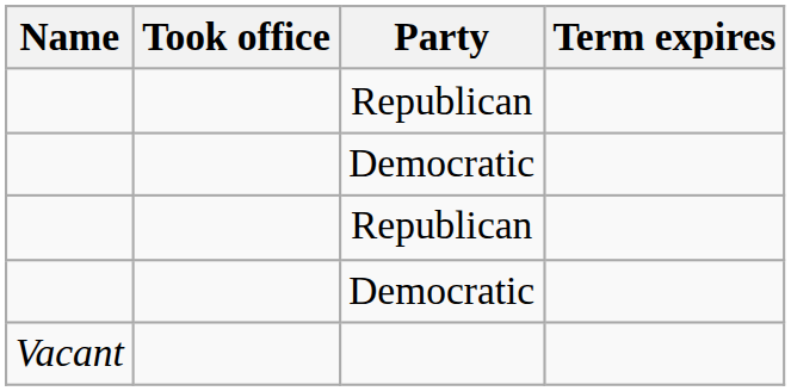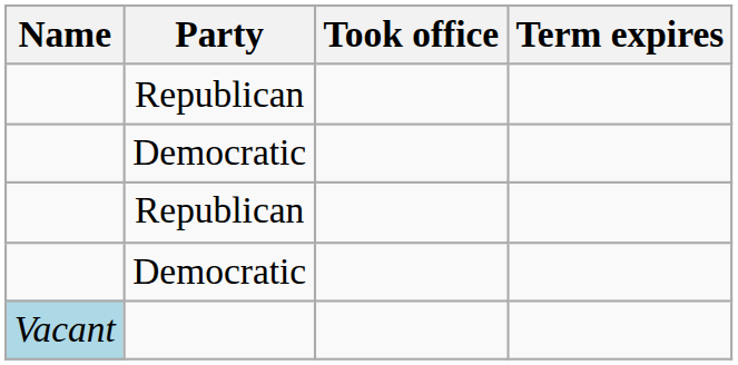columns swapped: Party <-> Took office
row 6 | Name: no background -> lightblue background
